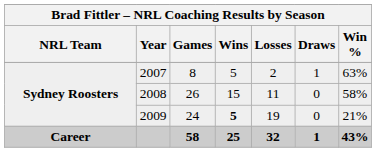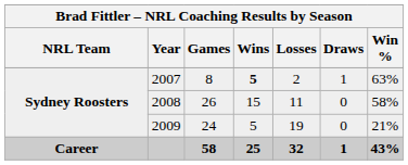2007 | Wins: normal -> bold
2009 | Wins: bold -> normal
